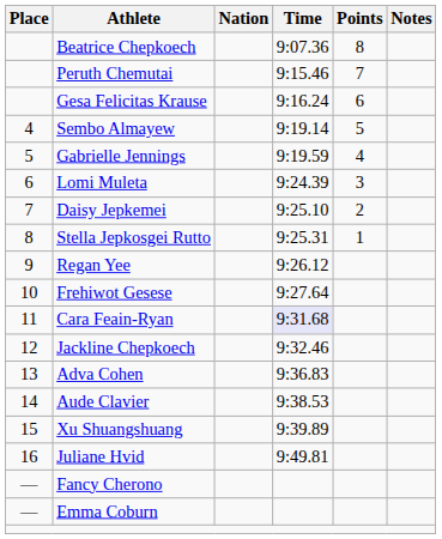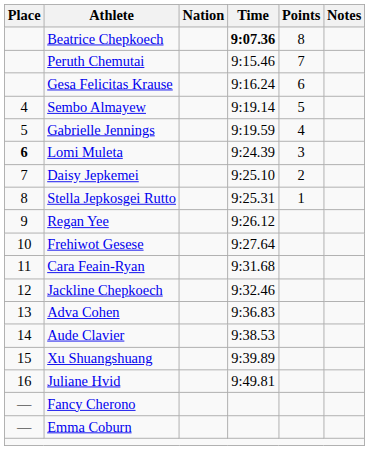Beatrice Chepkoech | Time: normal -> bold
Lomi Muleta | Place: normal -> bold
Cara Feain-Ryan | Time: lavender background -> no background
